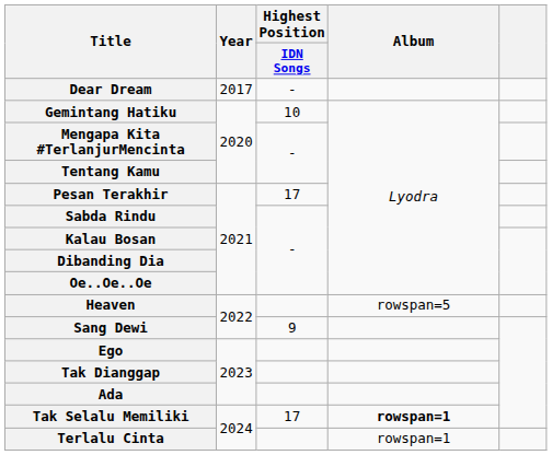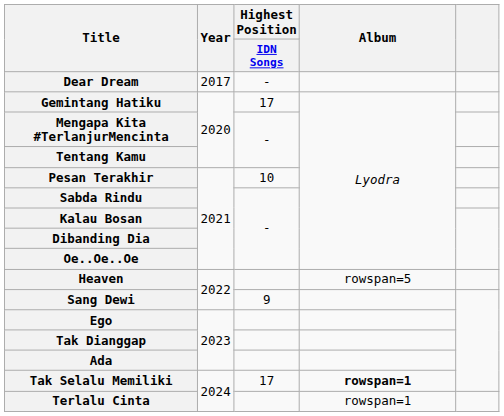Gemintang Hatiku | Highest Position / IDN Songs: 10 -> 17
Pesan Terakhir | Highest Position / IDN Songs: 17 -> 10
